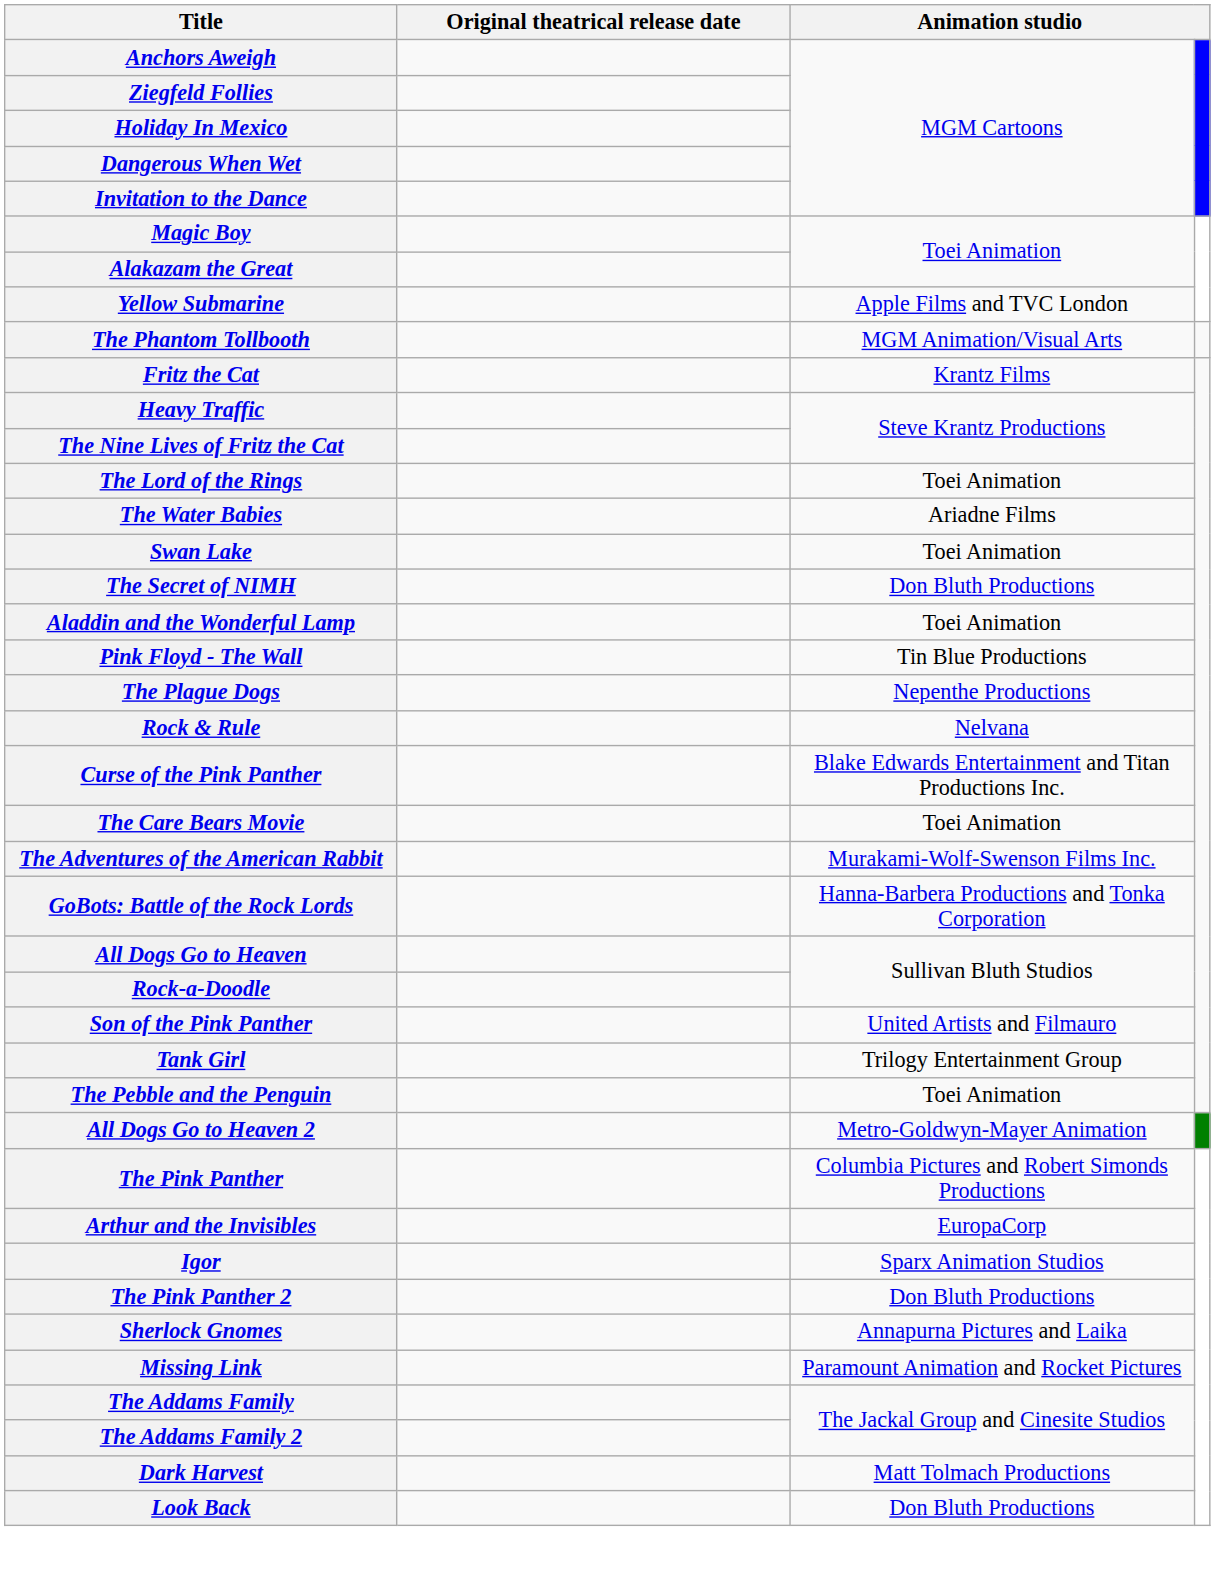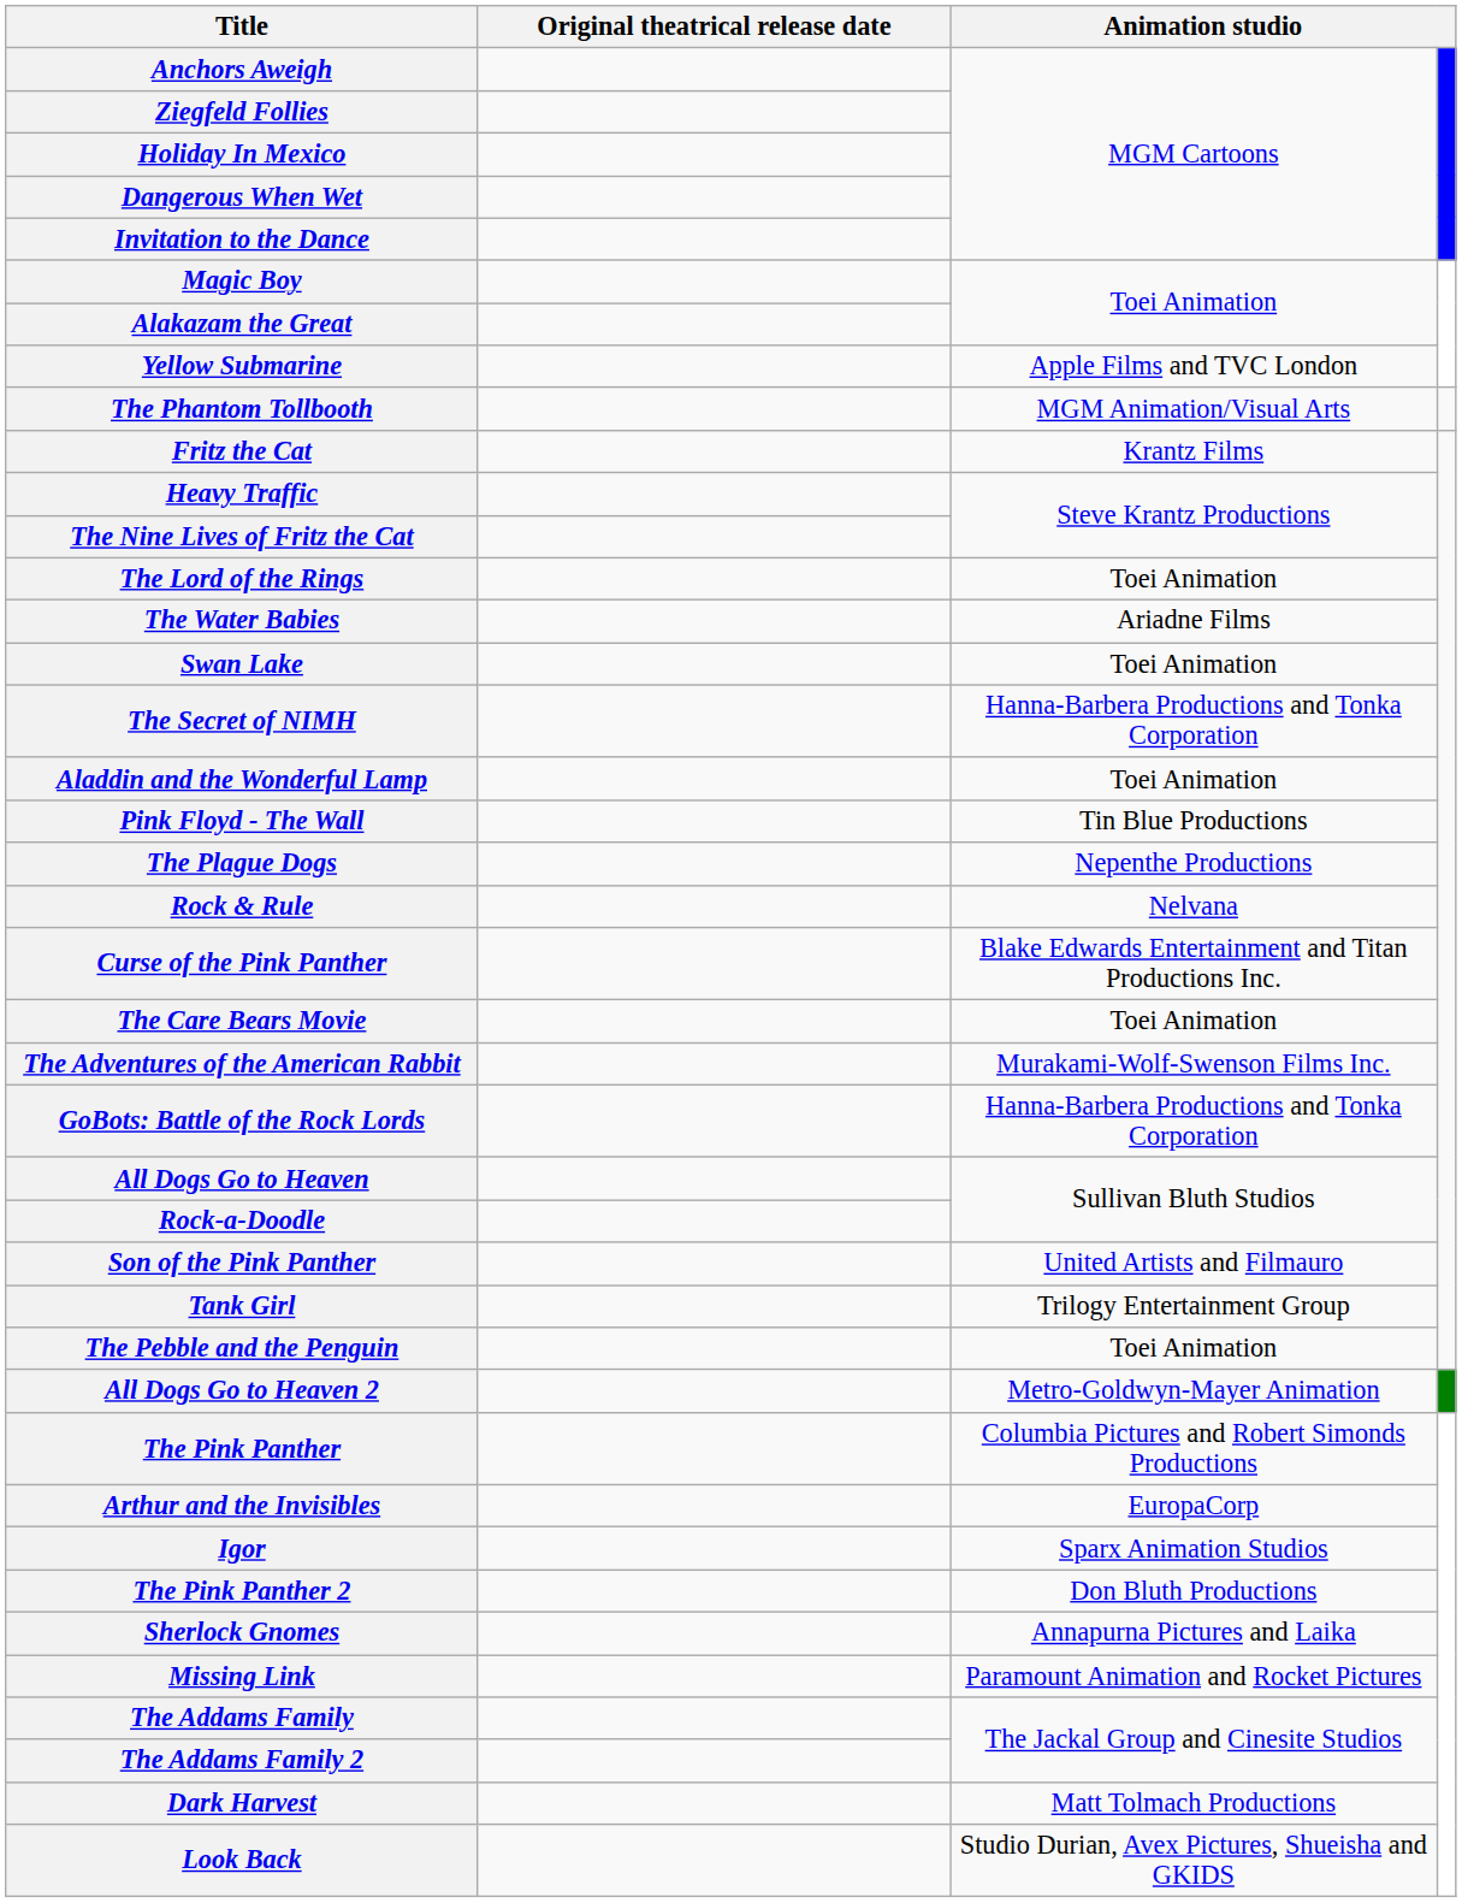The Secret of NIMH | column 3: Don Bluth Productions -> Hanna-Barbera Productions and Tonka Corporation
Look Back | column 3: Don Bluth Productions -> Studio Durian, Avex Pictures, Shueisha and GKIDS
